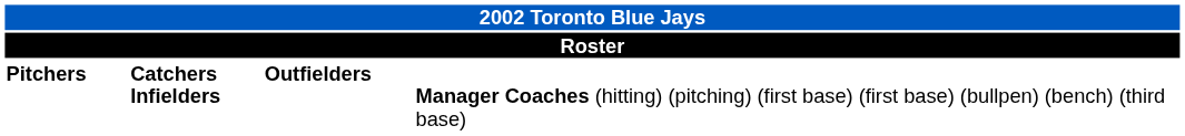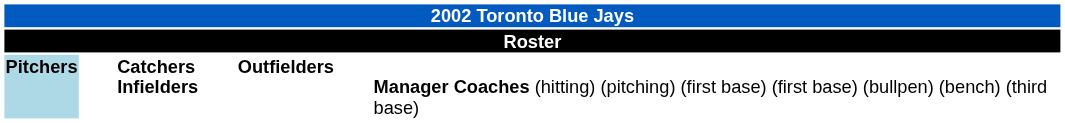Pitchers | column 1: no background -> lightblue background
